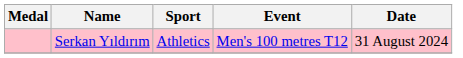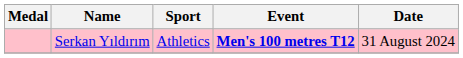Serkan Yıldırım | Event: normal -> bold
